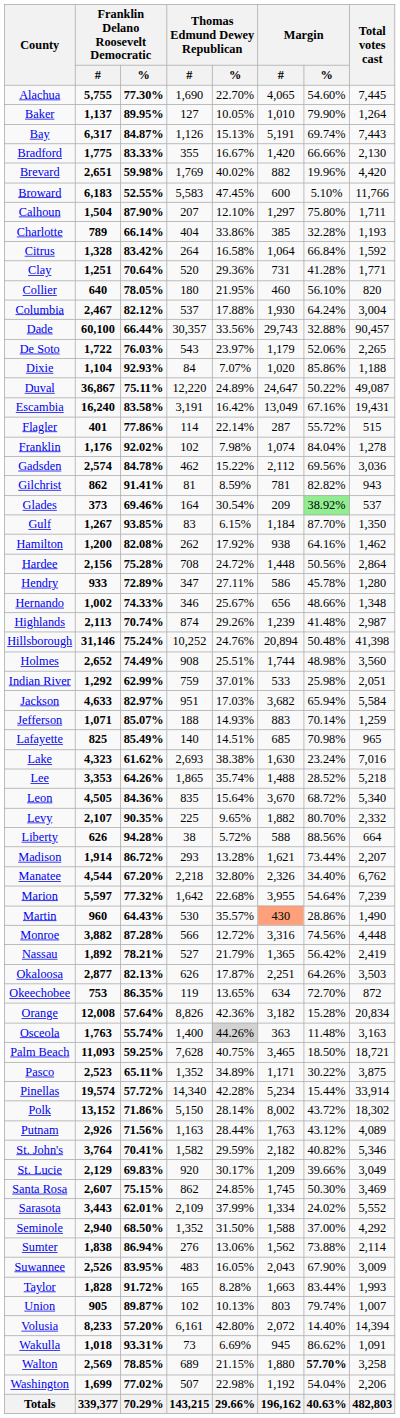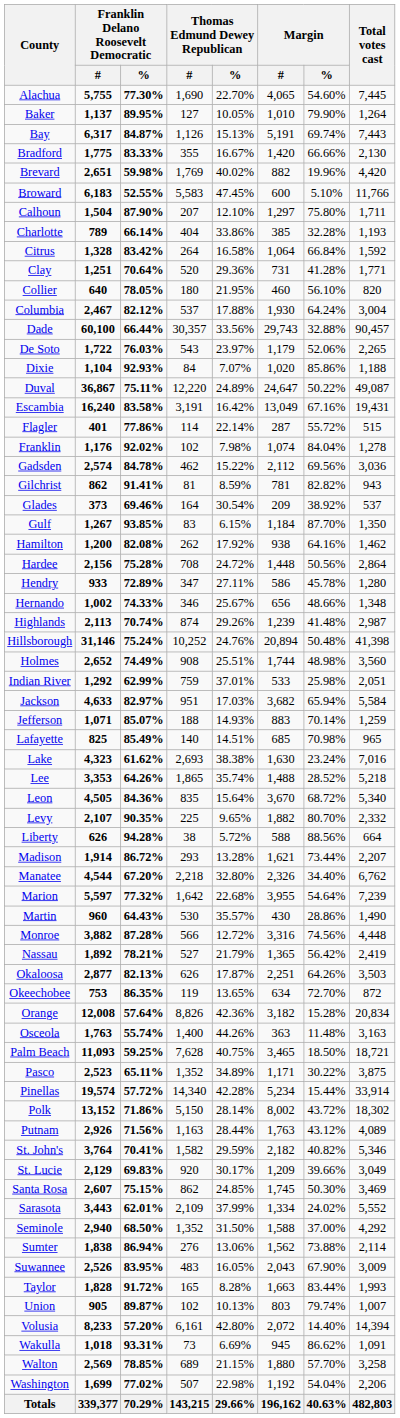Glades | Margin / %: lightgreen background -> no background
Martin | Margin / #: lightsalmon background -> no background
Osceola | Thomas Edmund Dewey Republican / %: lightgrey background -> no background
Walton | Margin / %: bold -> normal
